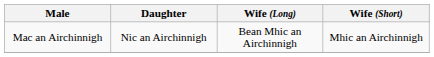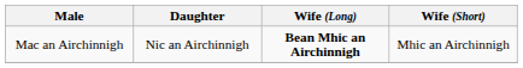Mac an Airchinnigh | Wife (Long): normal -> bold
